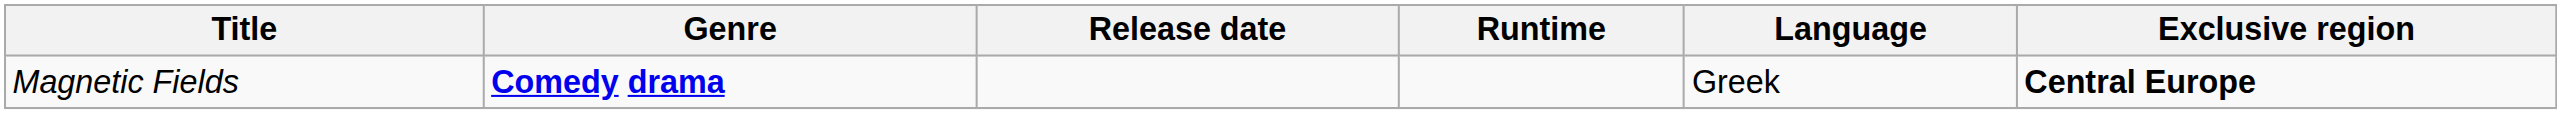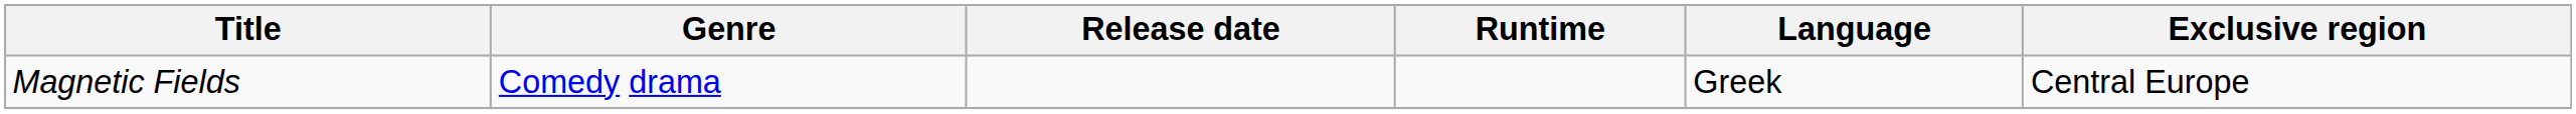Magnetic Fields | Genre: bold -> normal
Magnetic Fields | Exclusive region: bold -> normal
